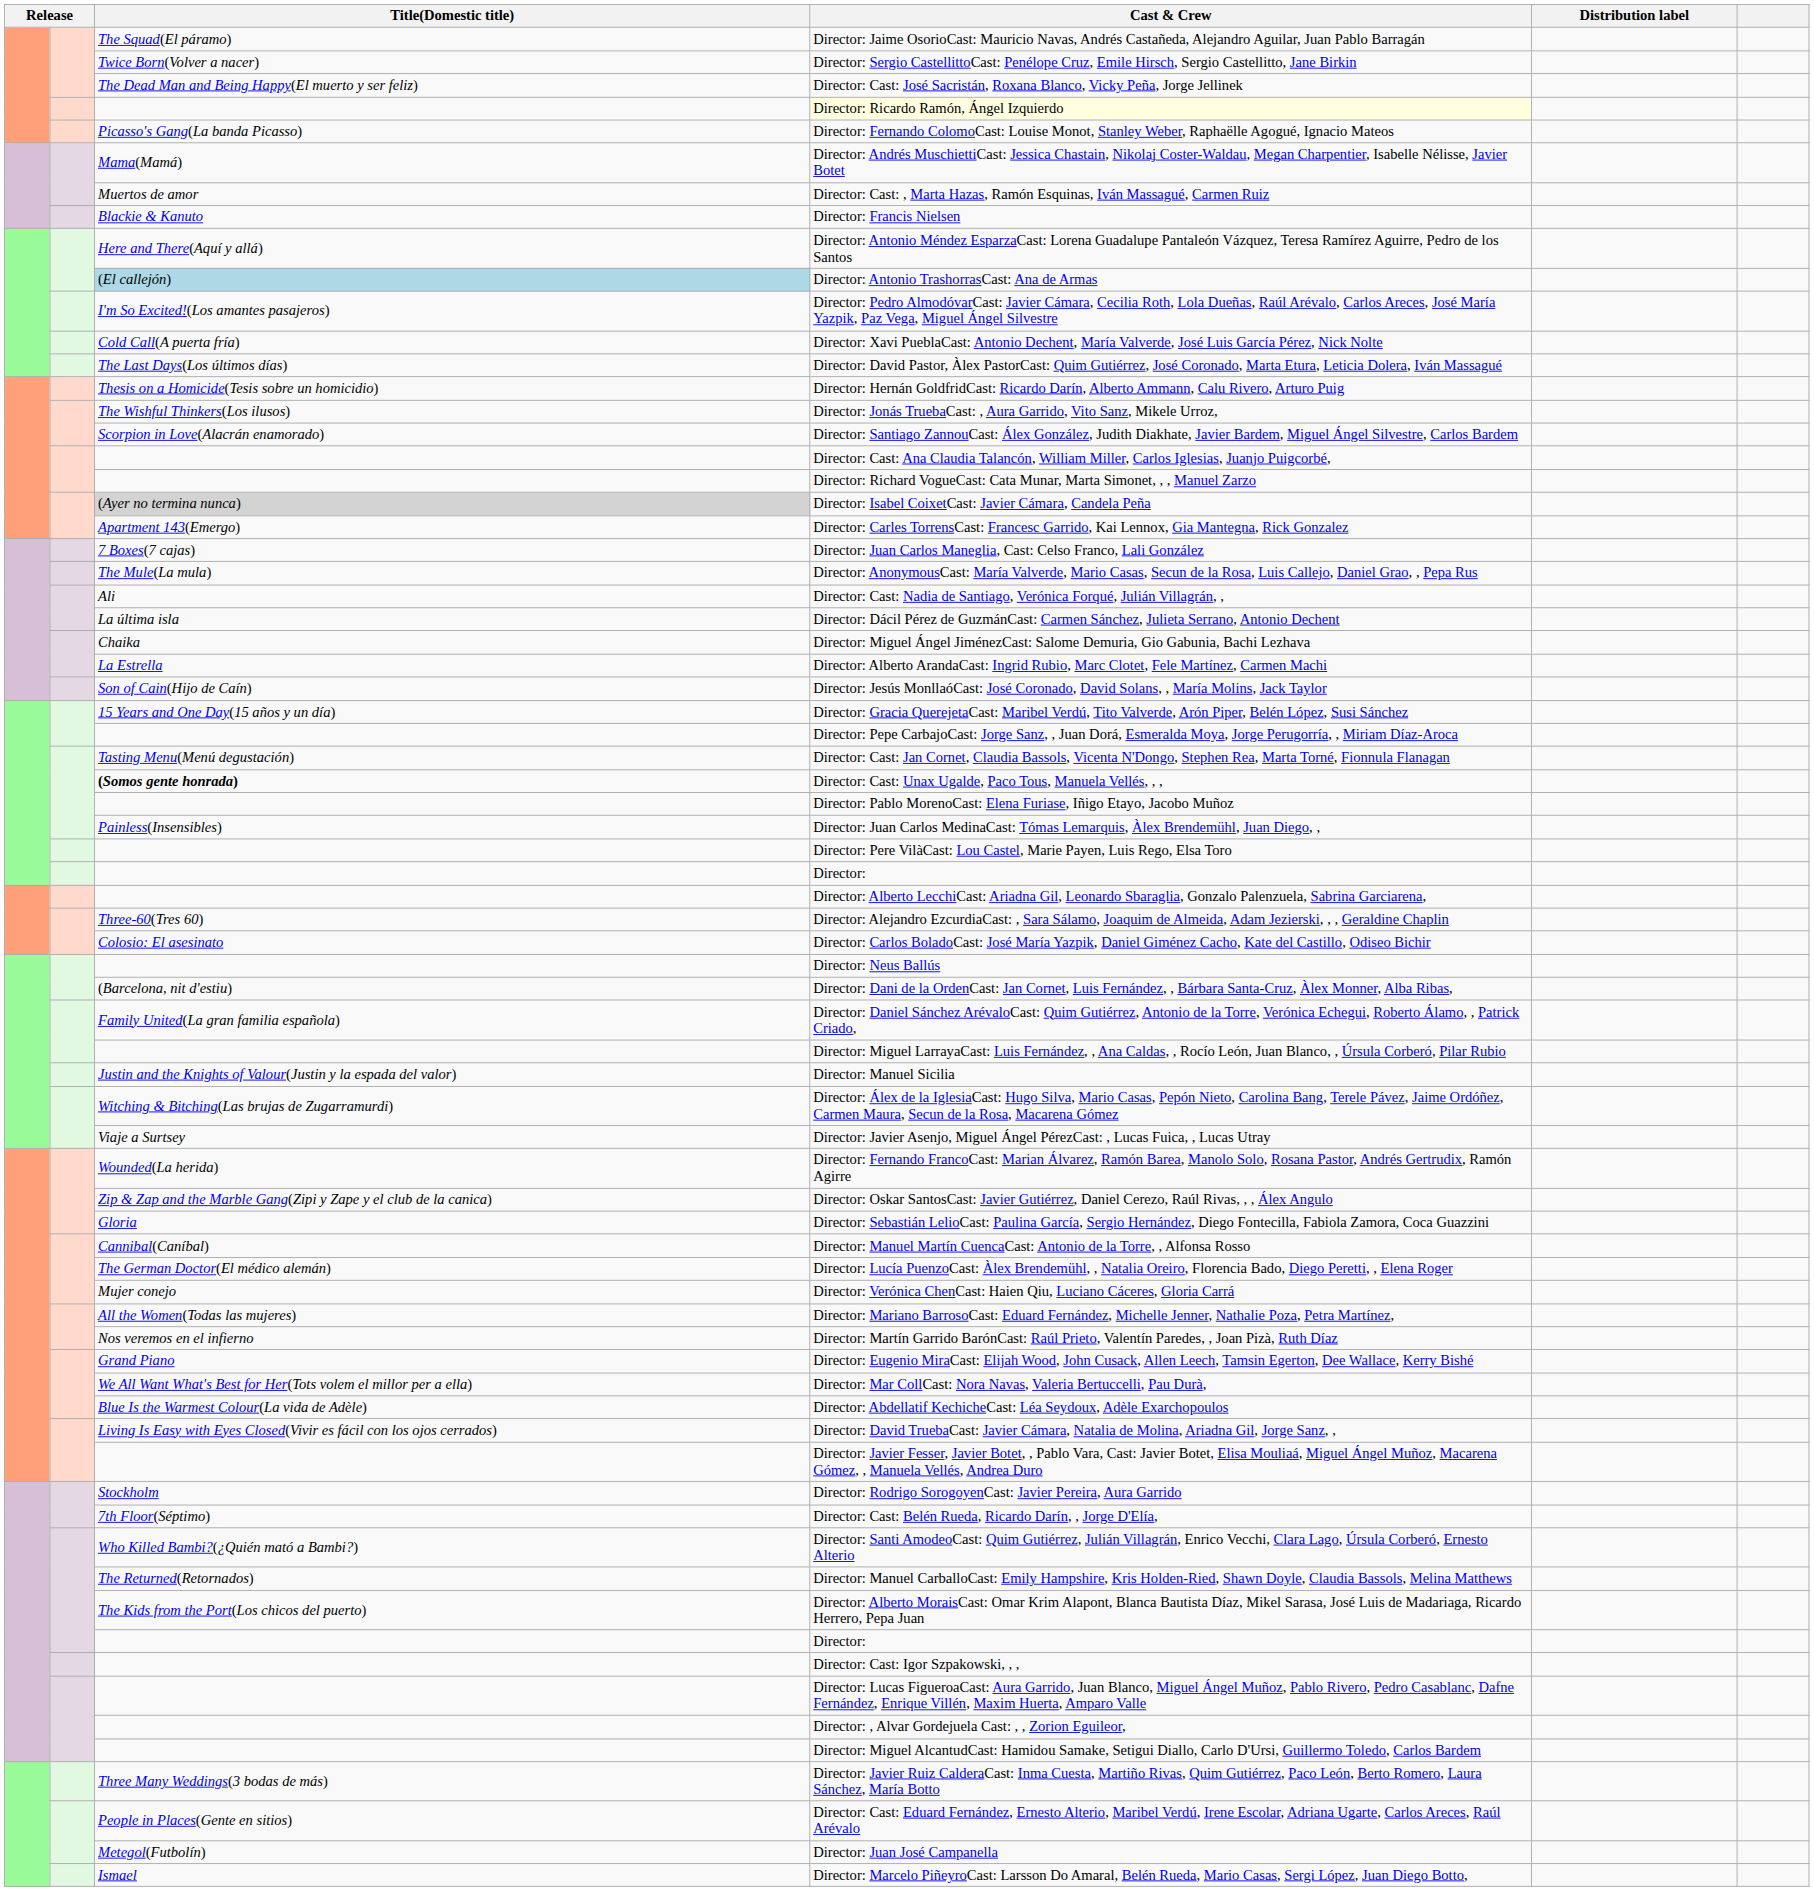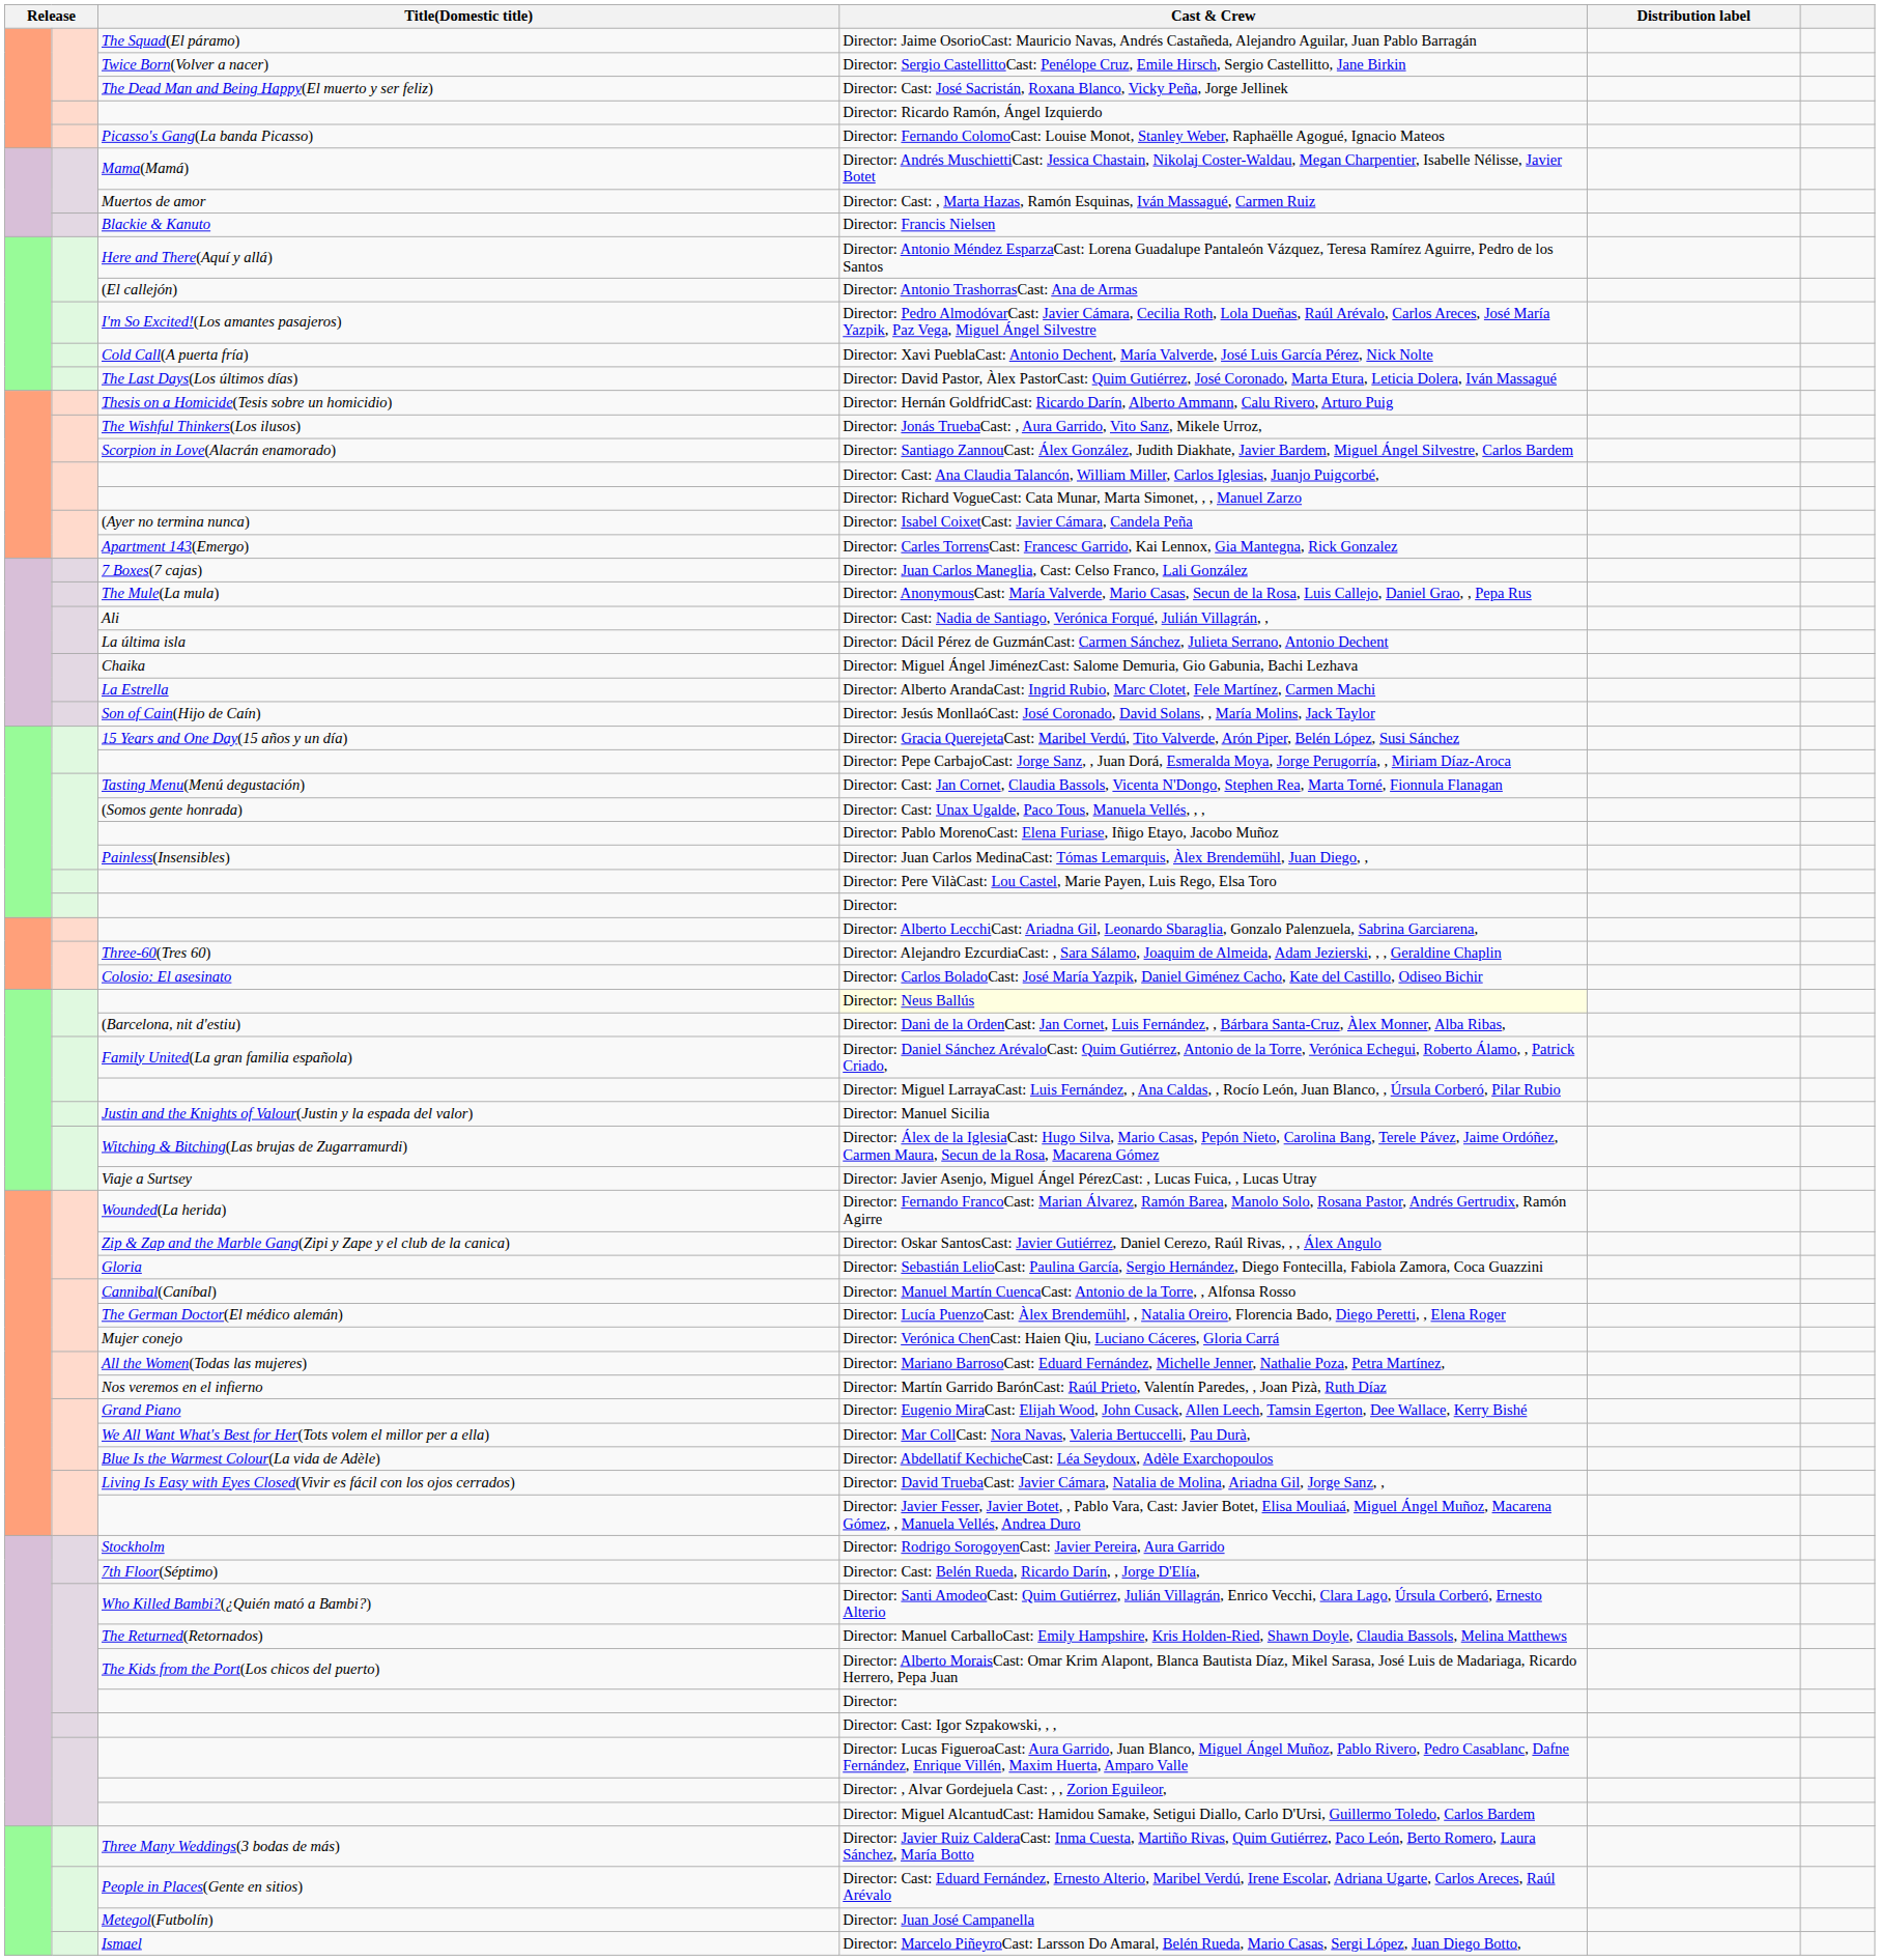Director: Ricardo Ramón, Ángel Izquierdo | Cast & Crew: lightyellow background -> no background
Director: Antonio TrashorrasCast: Ana de Armas | Title(Domestic title): lightblue background -> no background
Director: Isabel CoixetCast: Javier Cámara, Candela Peña | Title(Domestic title): lightgrey background -> no background
Director: Cast: Unax Ugalde, Paco Tous, Manuela Vellés, , , | Title(Domestic title): bold -> normal
Director: Neus Ballús | Cast & Crew: no background -> lightyellow background
